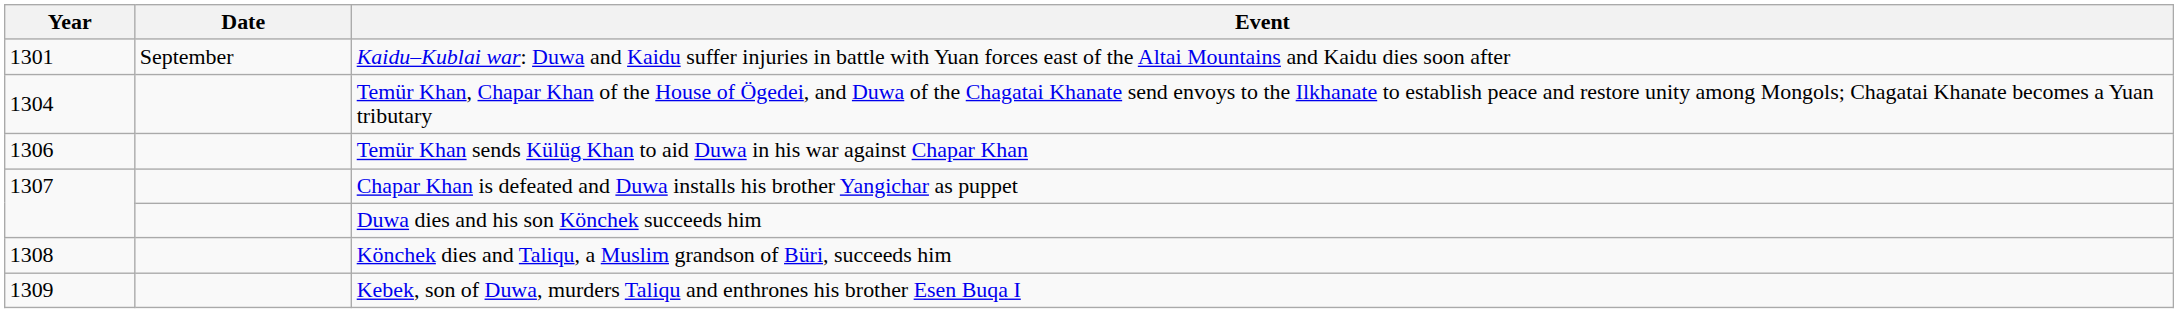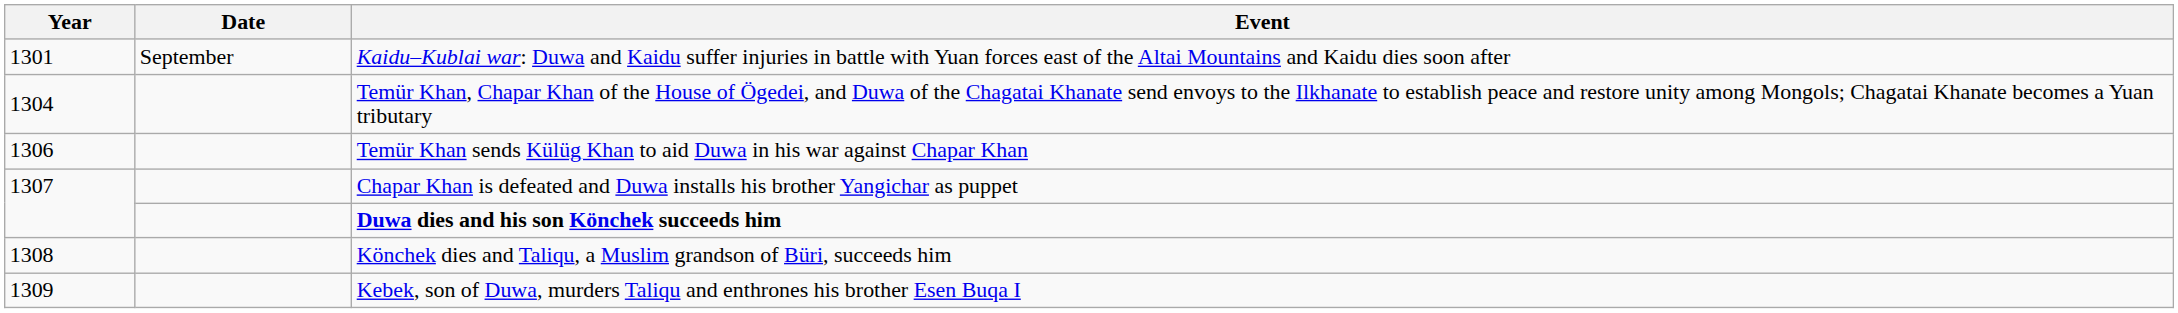Duwa dies and his son Könchek succeeds him | Event: normal -> bold
